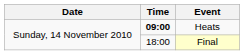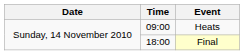Heats | Time: bold -> normal
